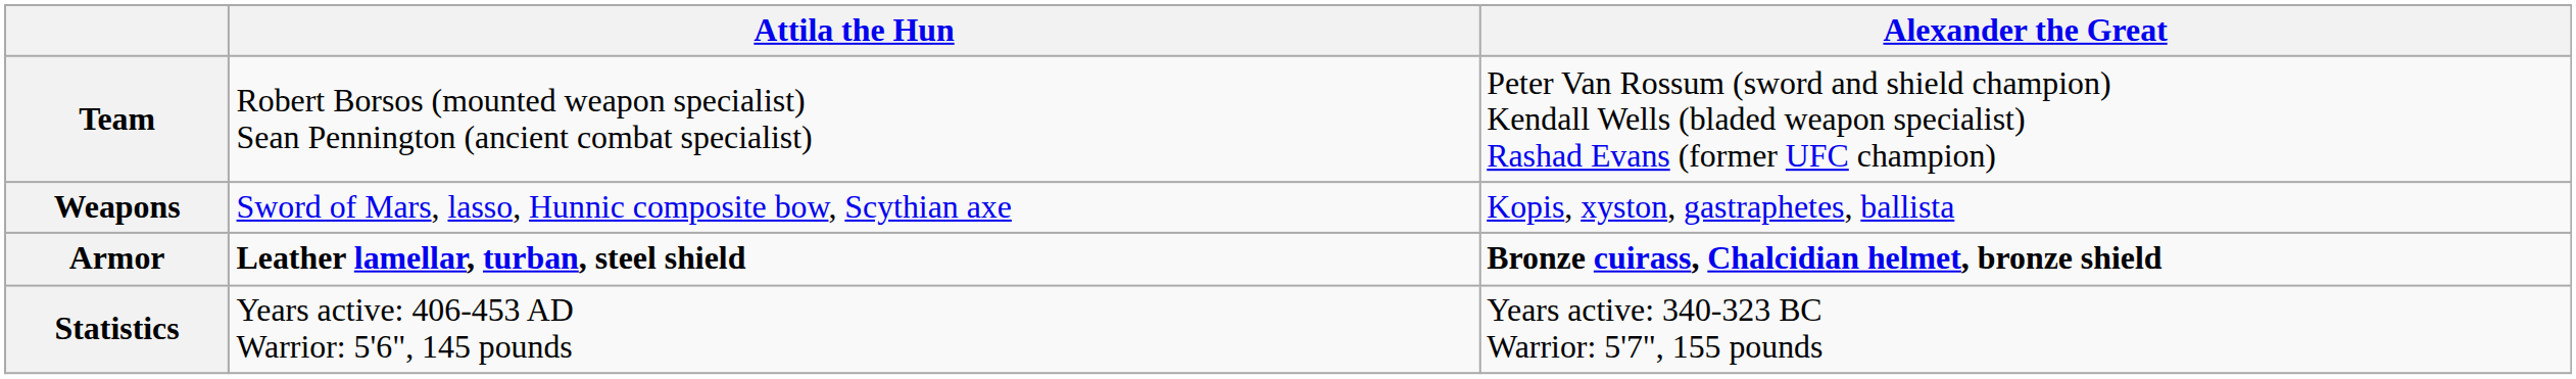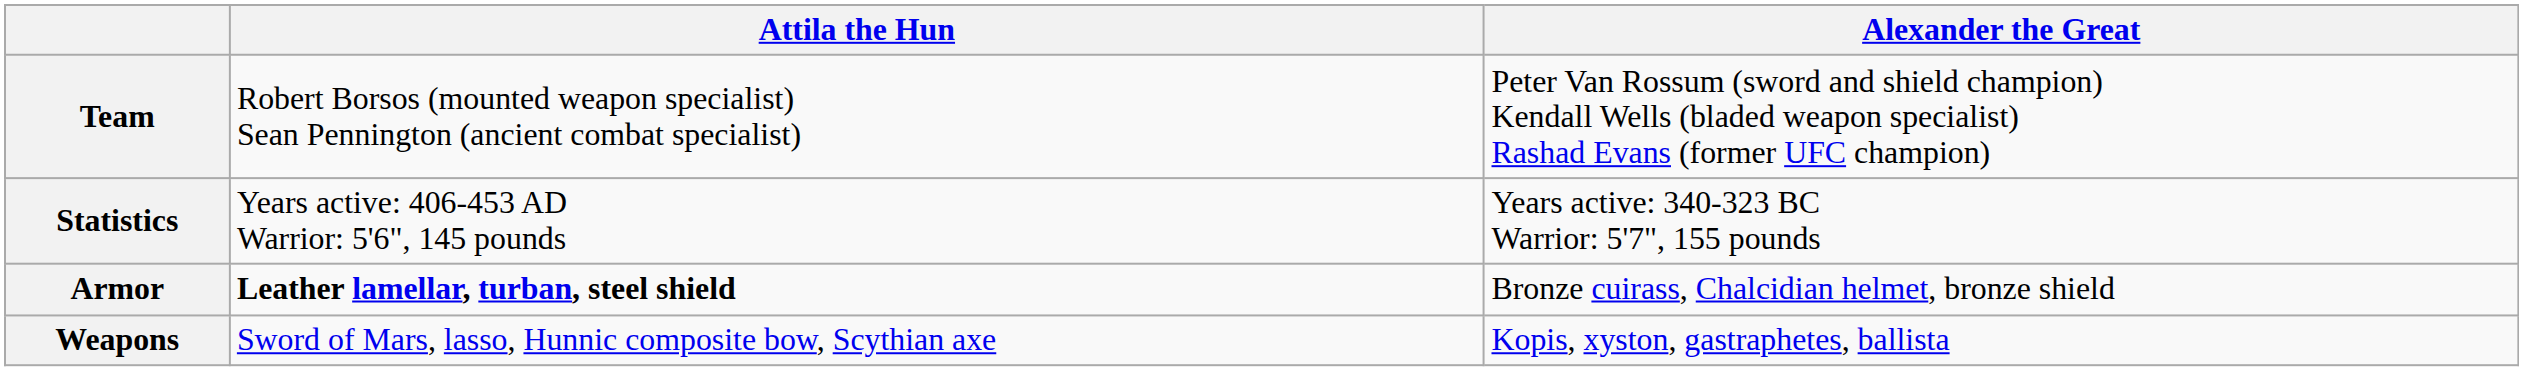rows swapped: Weapons <-> Statistics
Armor | Alexander the Great: bold -> normal
